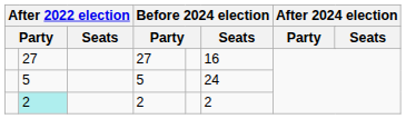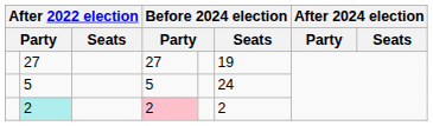row 3 | Before 2024 election / Seats: 16 -> 19
row 5 | column 4: no background -> pink background
